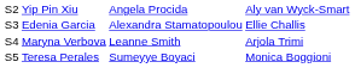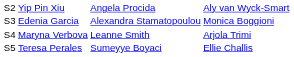Edenia Garcia | column 4: Ellie Challis -> Monica Boggioni
Teresa Perales | column 4: Monica Boggioni -> Ellie Challis
